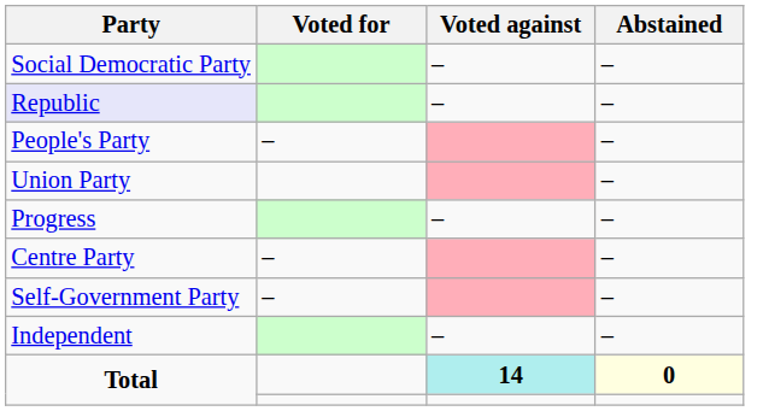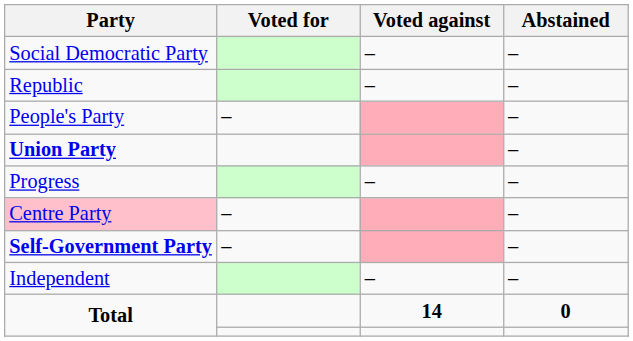Republic | Party: lavender background -> no background
Union Party | Party: normal -> bold
Centre Party | Party: no background -> pink background
Self-Government Party | Party: normal -> bold
Total / 14 | Voted against: paleturquoise background -> no background
Total / 14 | Abstained: lightyellow background -> no background
